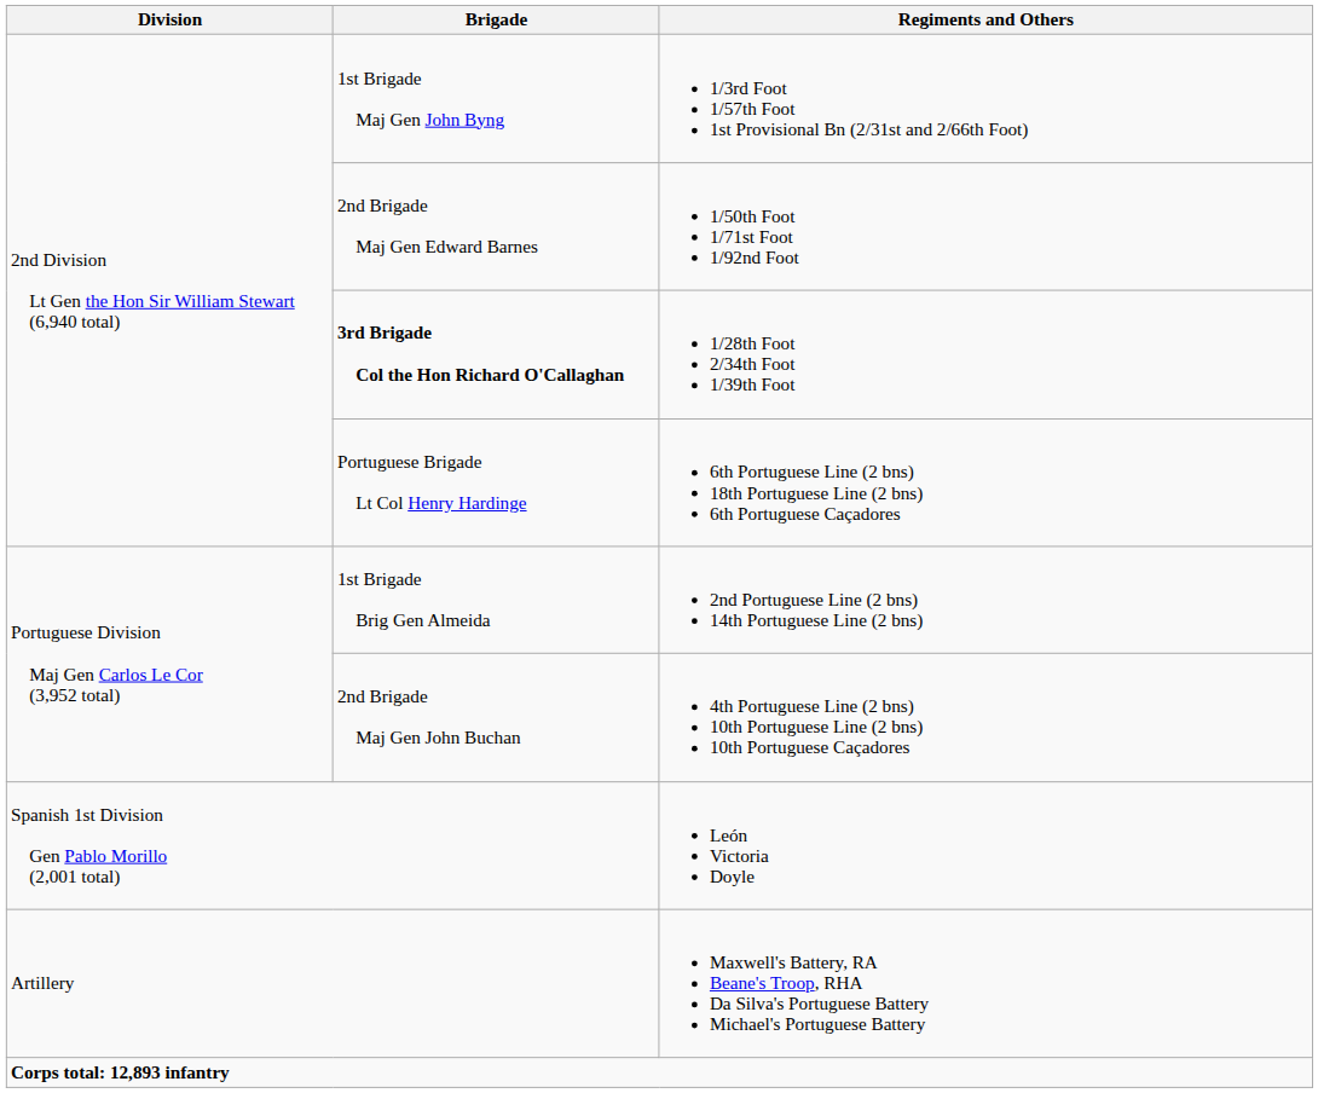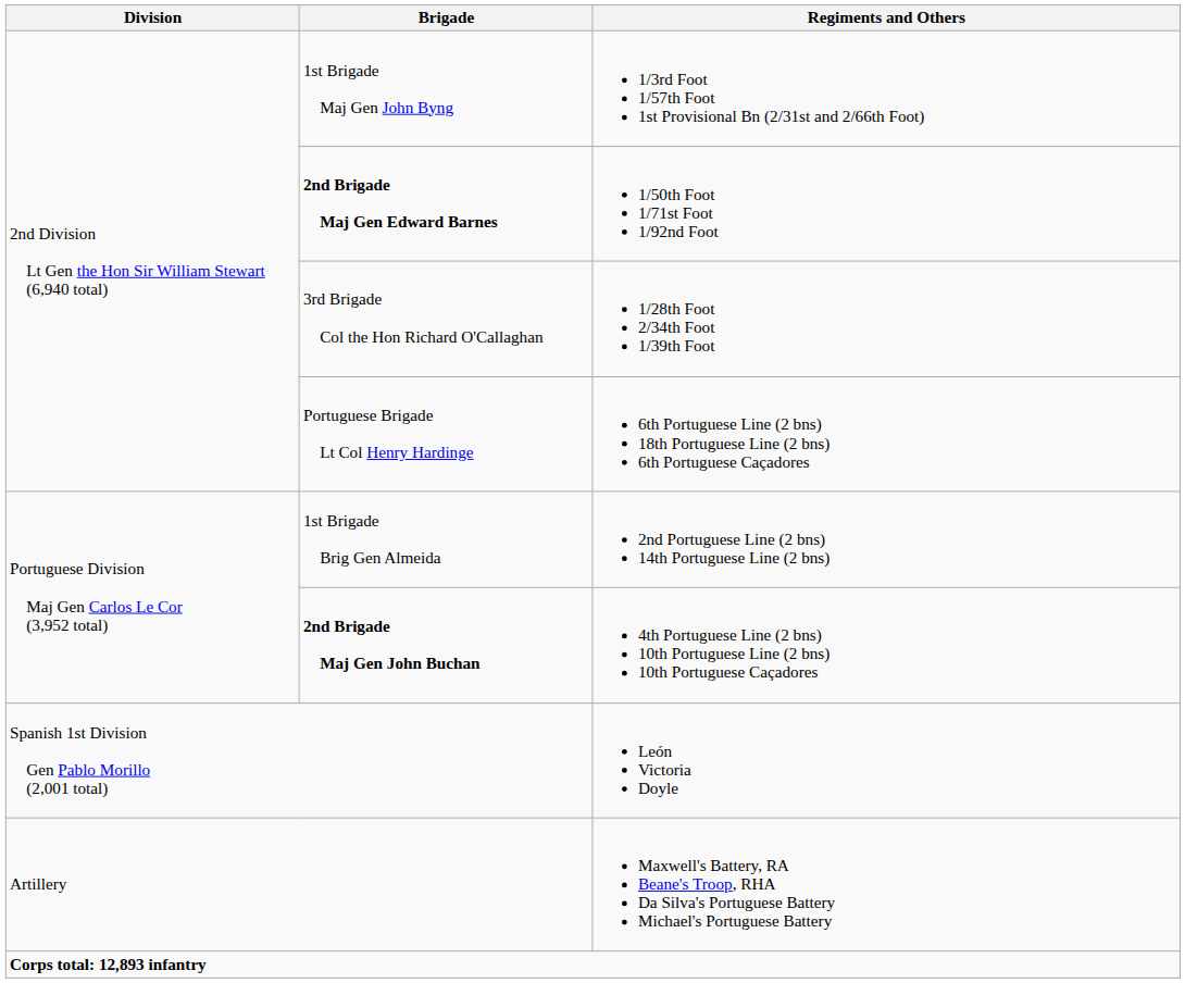2nd Brigade Maj Gen Edward Barnes | Brigade: normal -> bold
3rd Brigade Col the Hon Richard O'Callaghan | Brigade: bold -> normal
2nd Brigade Maj Gen John Buchan | Brigade: normal -> bold
